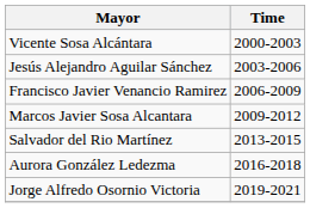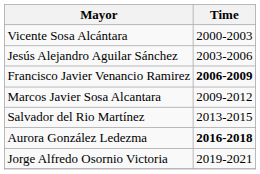Francisco Javier Venancio Ramirez | Time: normal -> bold
Aurora González Ledezma | Time: normal -> bold
